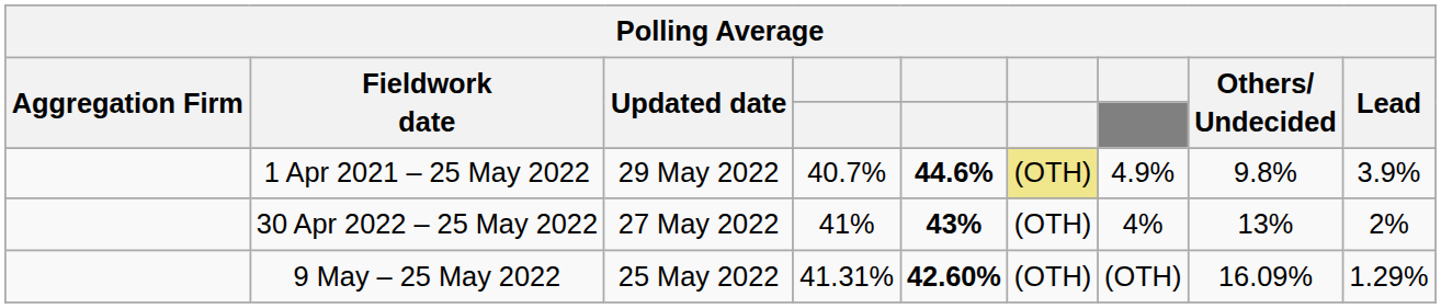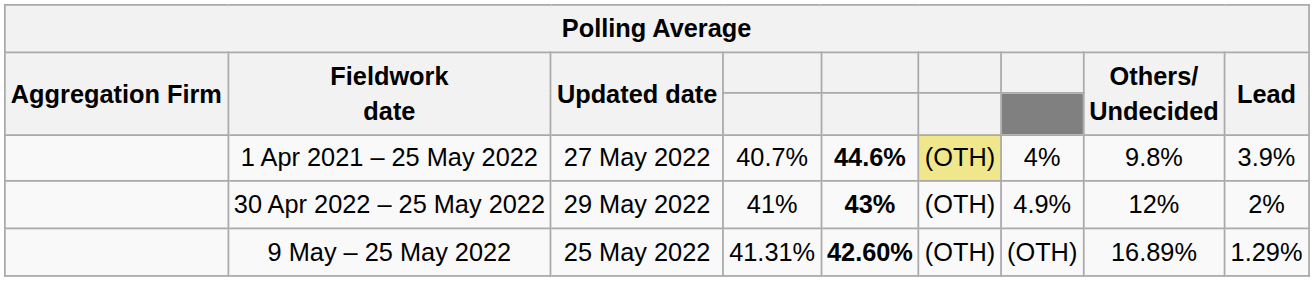1 Apr 2021 – 25 May 2022 | Updated date: 29 May 2022 -> 27 May 2022
1 Apr 2021 – 25 May 2022 | column 7: 4.9% -> 4%
30 Apr 2022 – 25 May 2022 | Updated date: 27 May 2022 -> 29 May 2022
30 Apr 2022 – 25 May 2022 | column 7: 4% -> 4.9%
30 Apr 2022 – 25 May 2022 | Others/ Undecided: 13% -> 12%
9 May – 25 May 2022 | Others/ Undecided: 16.09% -> 16.89%
